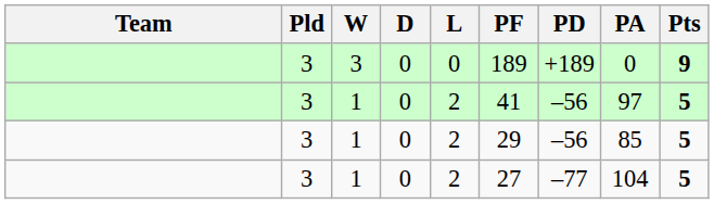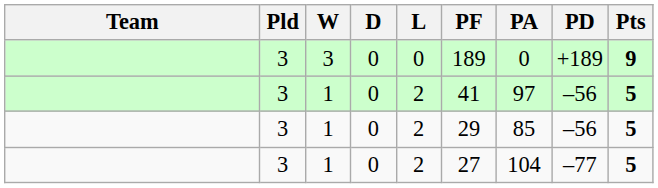columns swapped: PA <-> PD
